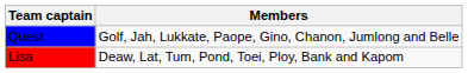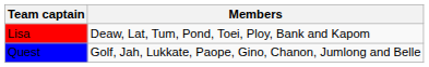rows swapped: Quest <-> Lisa
